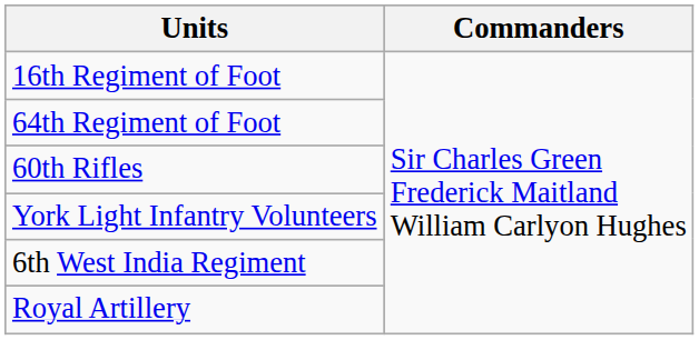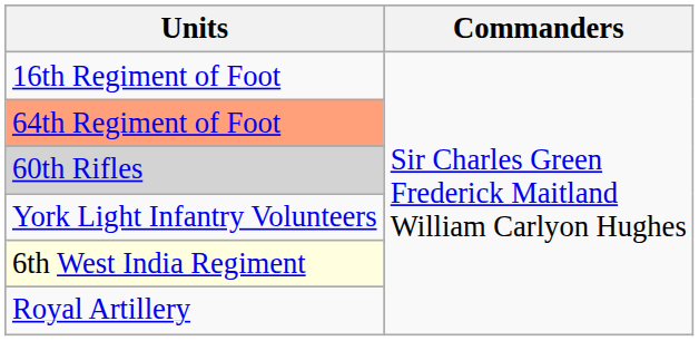64th Regiment of Foot | Units: no background -> lightsalmon background
60th Rifles | Units: no background -> lightgrey background
6th West India Regiment | Units: no background -> lightyellow background
